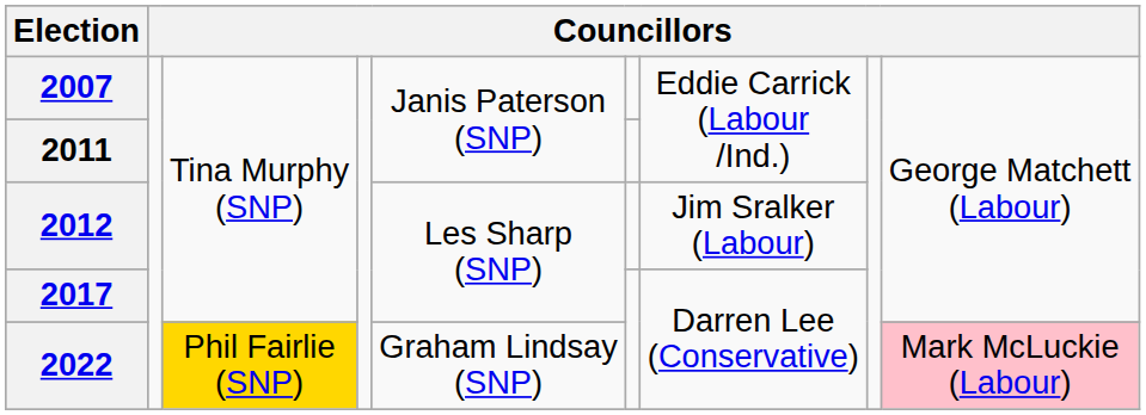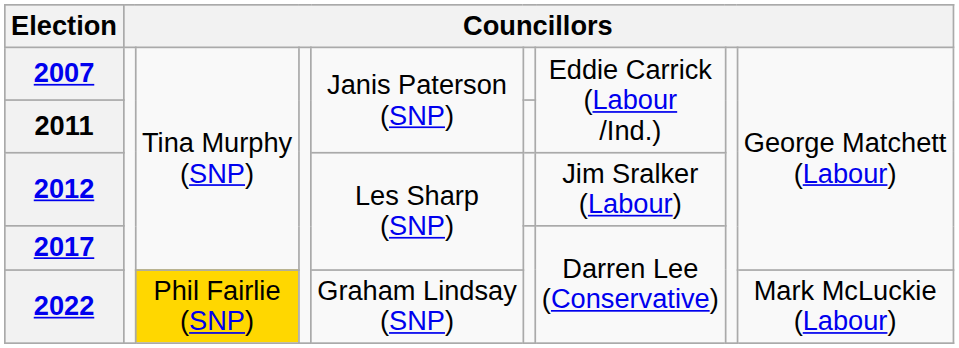2022 | column 9: pink background -> no background
